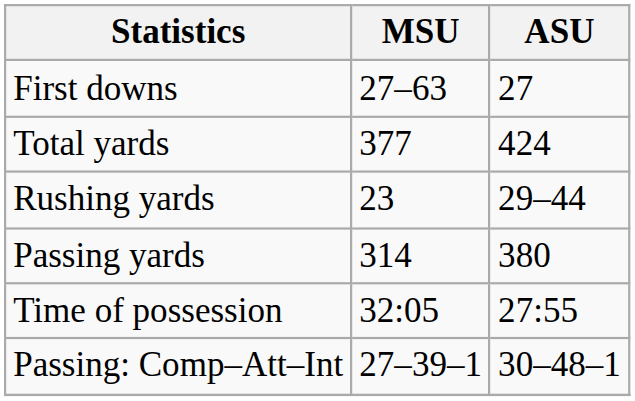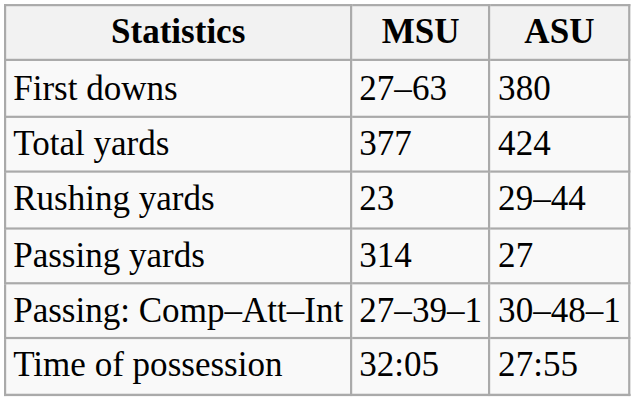First downs | ASU: 27 -> 380
Passing yards | ASU: 380 -> 27
rows swapped: Passing: Comp–Att–Int <-> Time of possession
